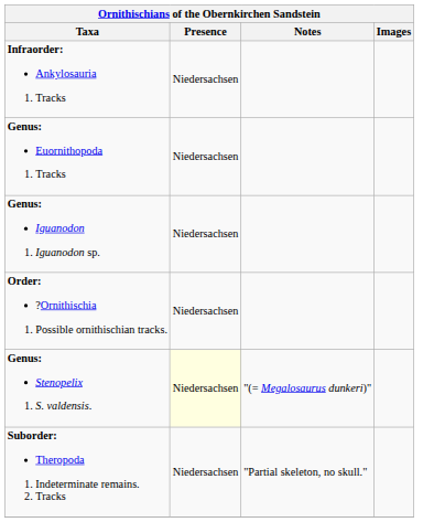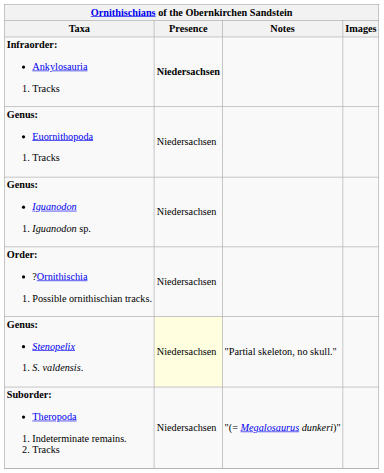Infraorder: Ankylosauria Tracks | Presence: normal -> bold
Genus: Stenopelix S. valdensis. | Notes: "(= Megalosaurus dunkeri)" -> "Partial skeleton, no skull."
Suborder: Theropoda Indeterminate remains. Tracks | Notes: "Partial skeleton, no skull." -> "(= Megalosaurus dunkeri)"
